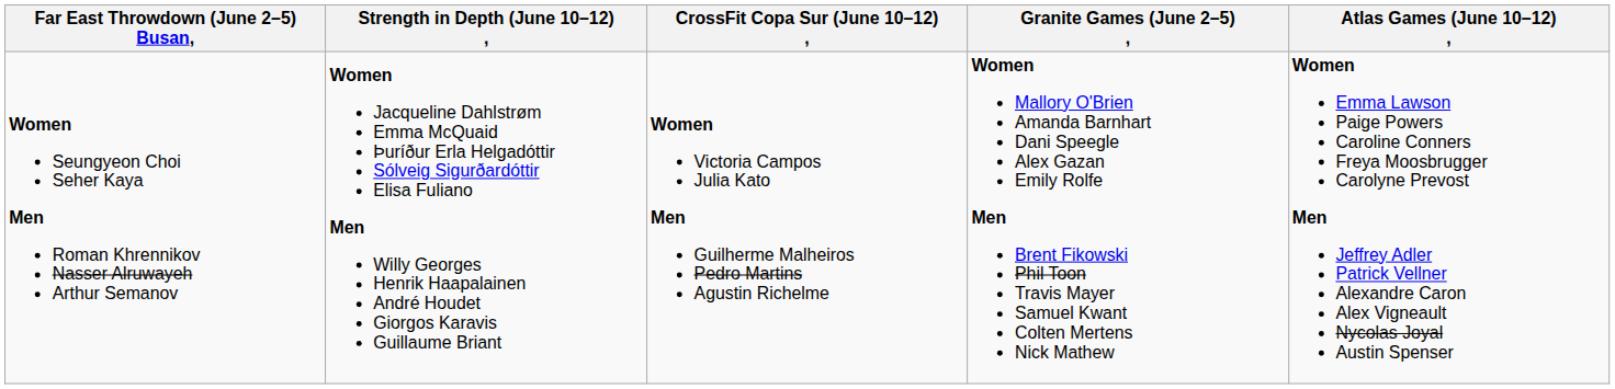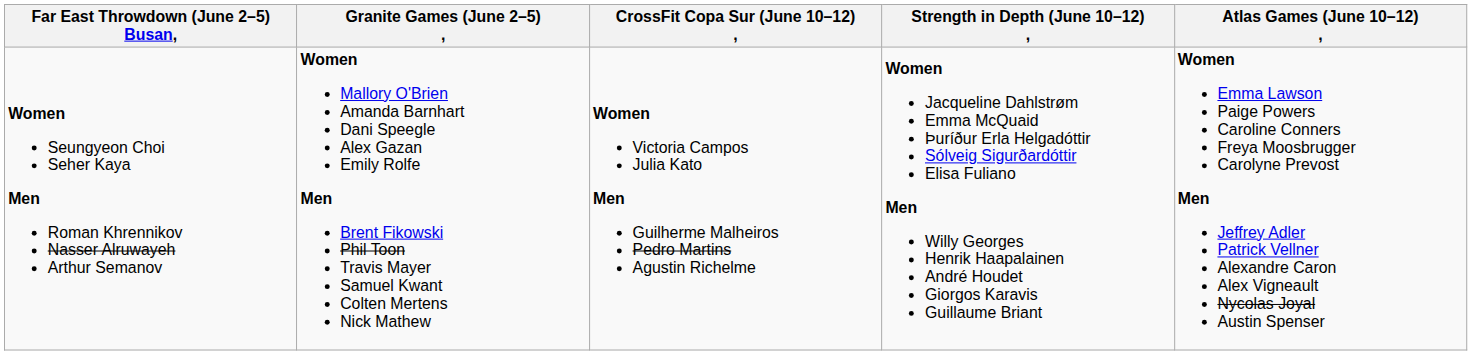columns swapped: Granite Games (June 2–5) , <-> Strength in Depth (June 10–12) ,
